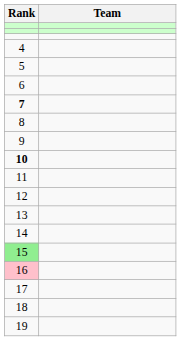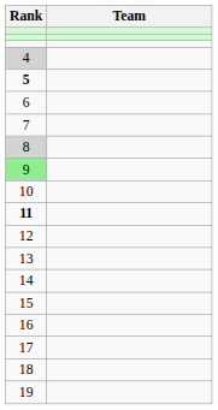row 5 | Rank: no background -> lightgrey background
row 6 | Rank: normal -> bold
row 8 | Rank: bold -> normal
row 9 | Rank: no background -> lightgrey background
row 10 | Rank: no background -> lightgreen background
row 11 | Rank: bold -> normal
row 12 | Rank: normal -> bold
row 16 | Rank: lightgreen background -> no background
row 17 | Rank: pink background -> no background
